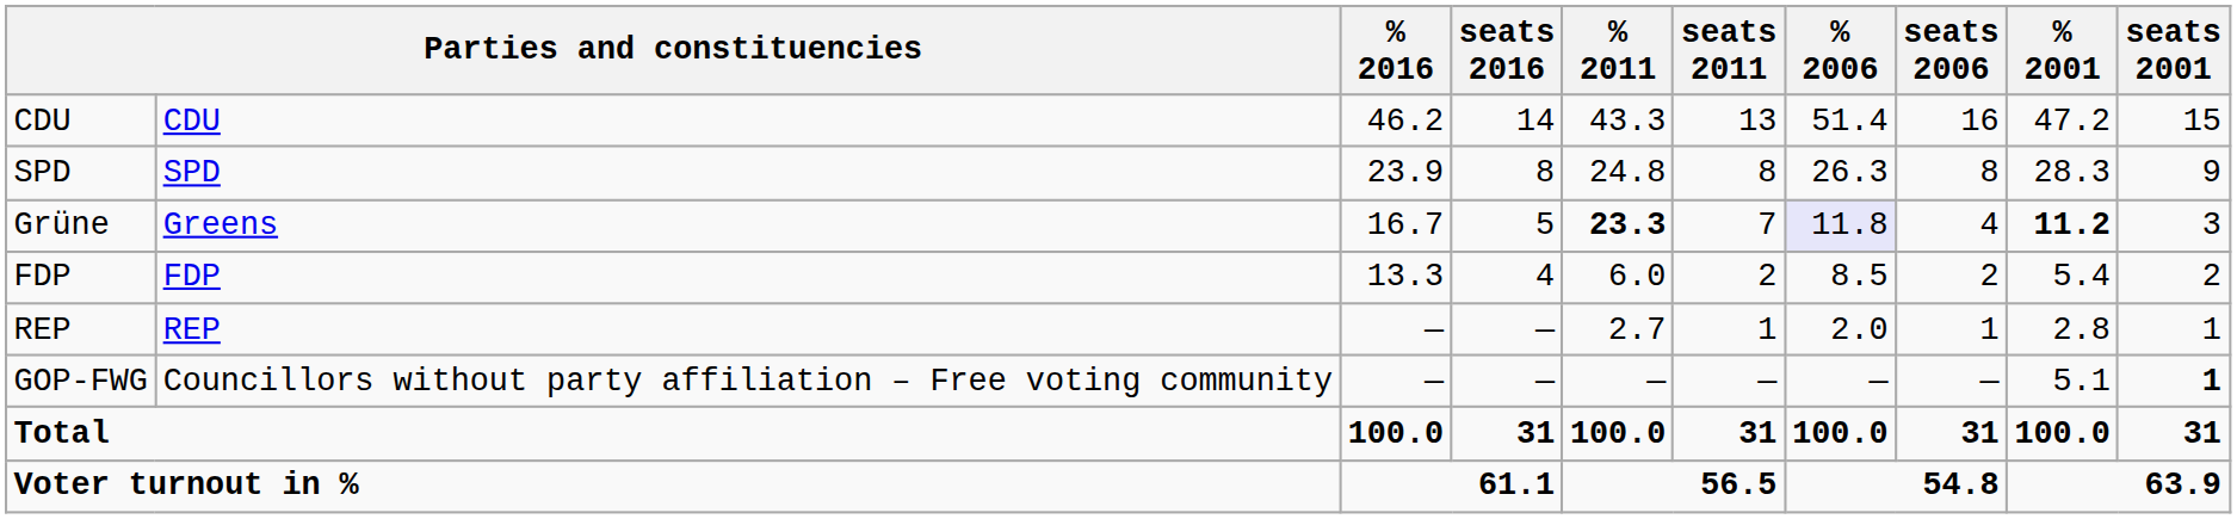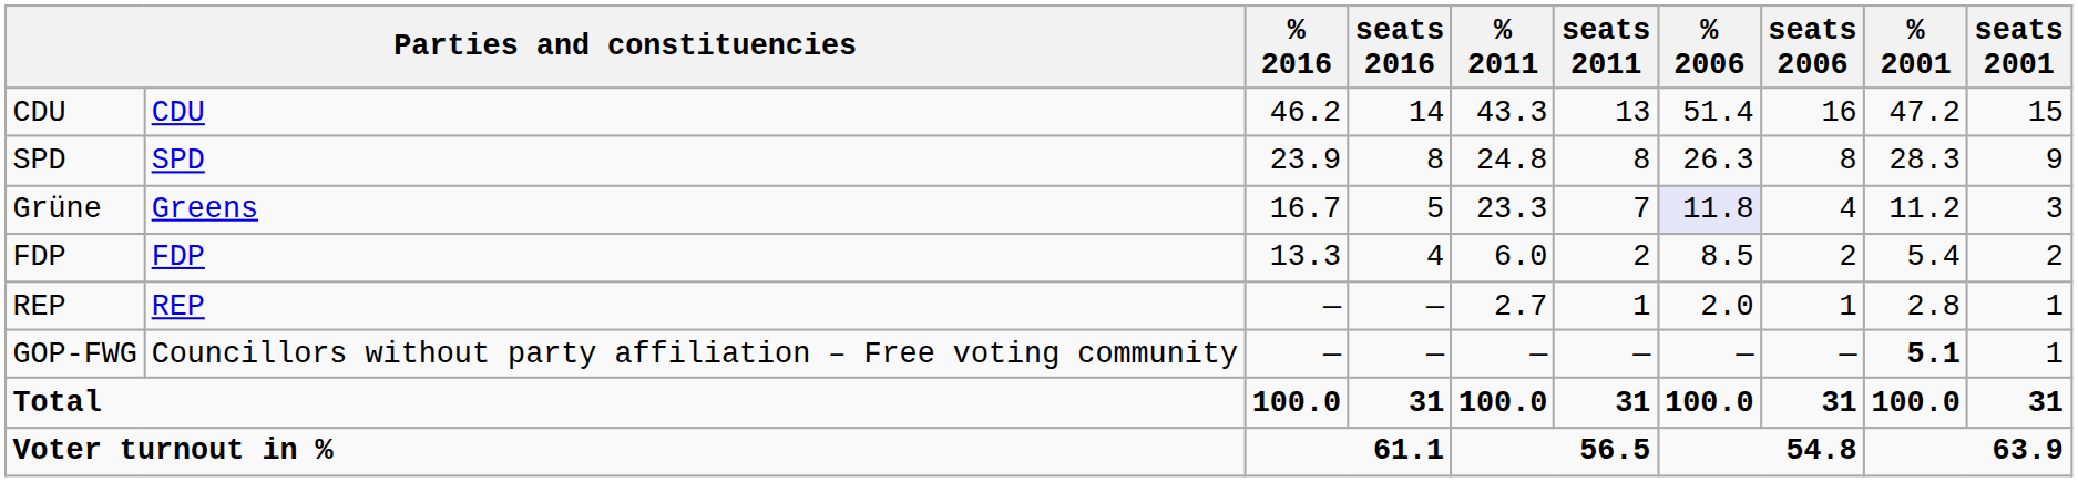Grüne | % 2011: bold -> normal
Grüne | % 2001: bold -> normal
GOP-FWG | % 2001: normal -> bold
GOP-FWG | seats 2001: bold -> normal
